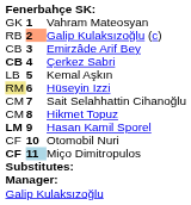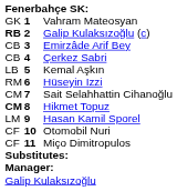Galip Kulaksızoğlu (c) | column 1: normal -> bold
Galip Kulaksızoğlu (c) | column 2: lightsalmon background -> no background
Çerkez Sabri | column 1: bold -> normal
Hüseyin Izzi | column 1: khaki background -> no background
Hikmet Topuz | column 1: normal -> bold
Hasan Kamil Sporel | column 1: bold -> normal
Miço Dimitropulos | column 1: bold -> normal
Miço Dimitropulos | column 2: lightblue background -> no background
